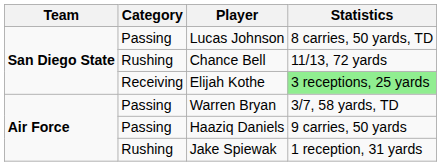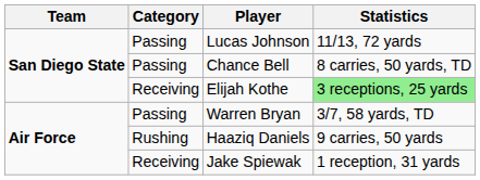Lucas Johnson | Statistics: 8 carries, 50 yards, TD -> 11/13, 72 yards
Chance Bell | Category: Rushing -> Passing
Chance Bell | Statistics: 11/13, 72 yards -> 8 carries, 50 yards, TD
Haaziq Daniels | Category: Passing -> Rushing
Jake Spiewak | Category: Rushing -> Receiving
